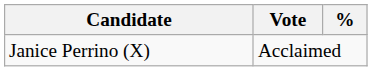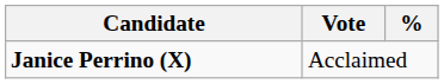Janice Perrino (X) | Candidate: normal -> bold
